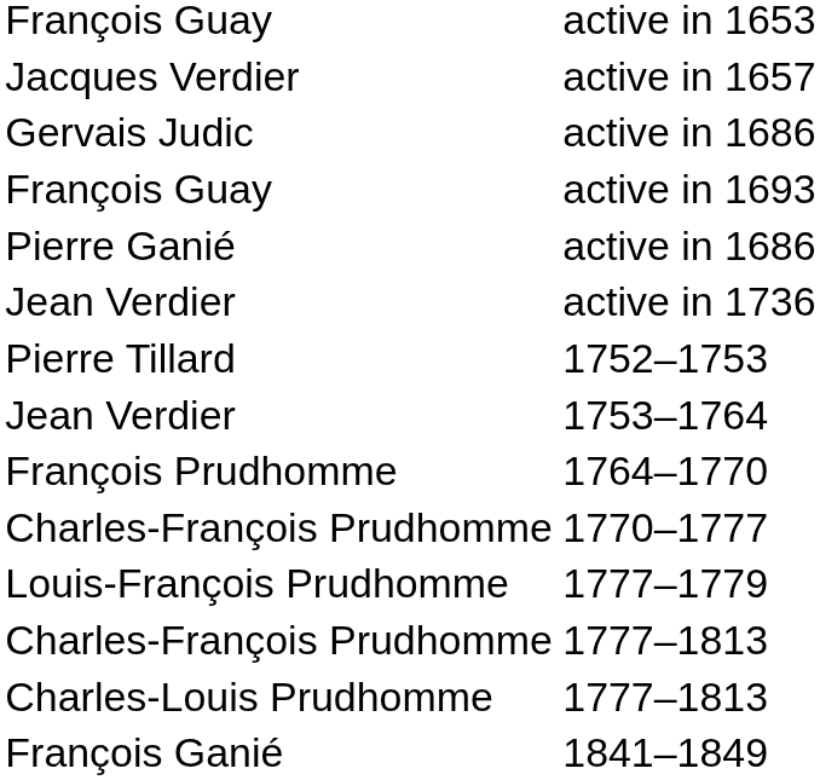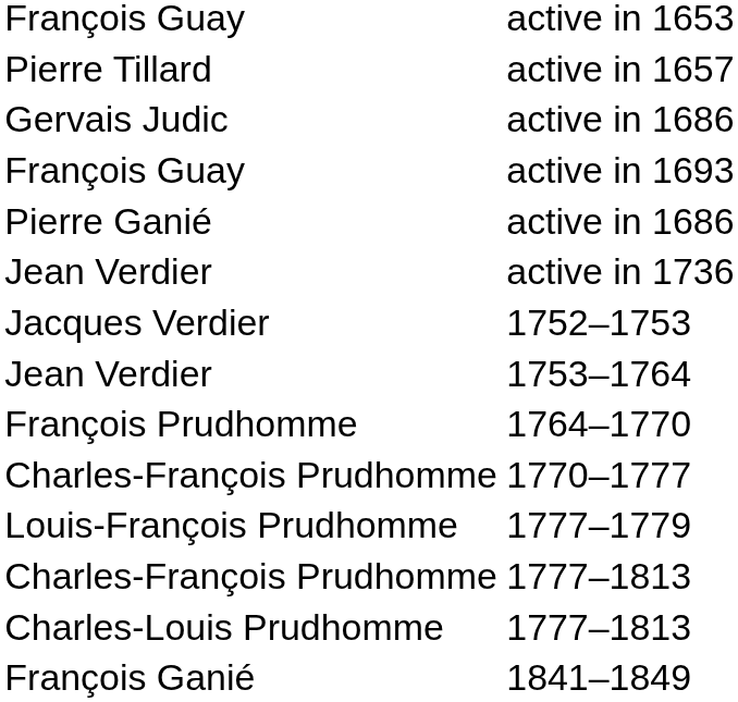row 2 | column 1: Jacques Verdier -> Pierre Tillard
row 7 | column 1: Pierre Tillard -> Jacques Verdier
